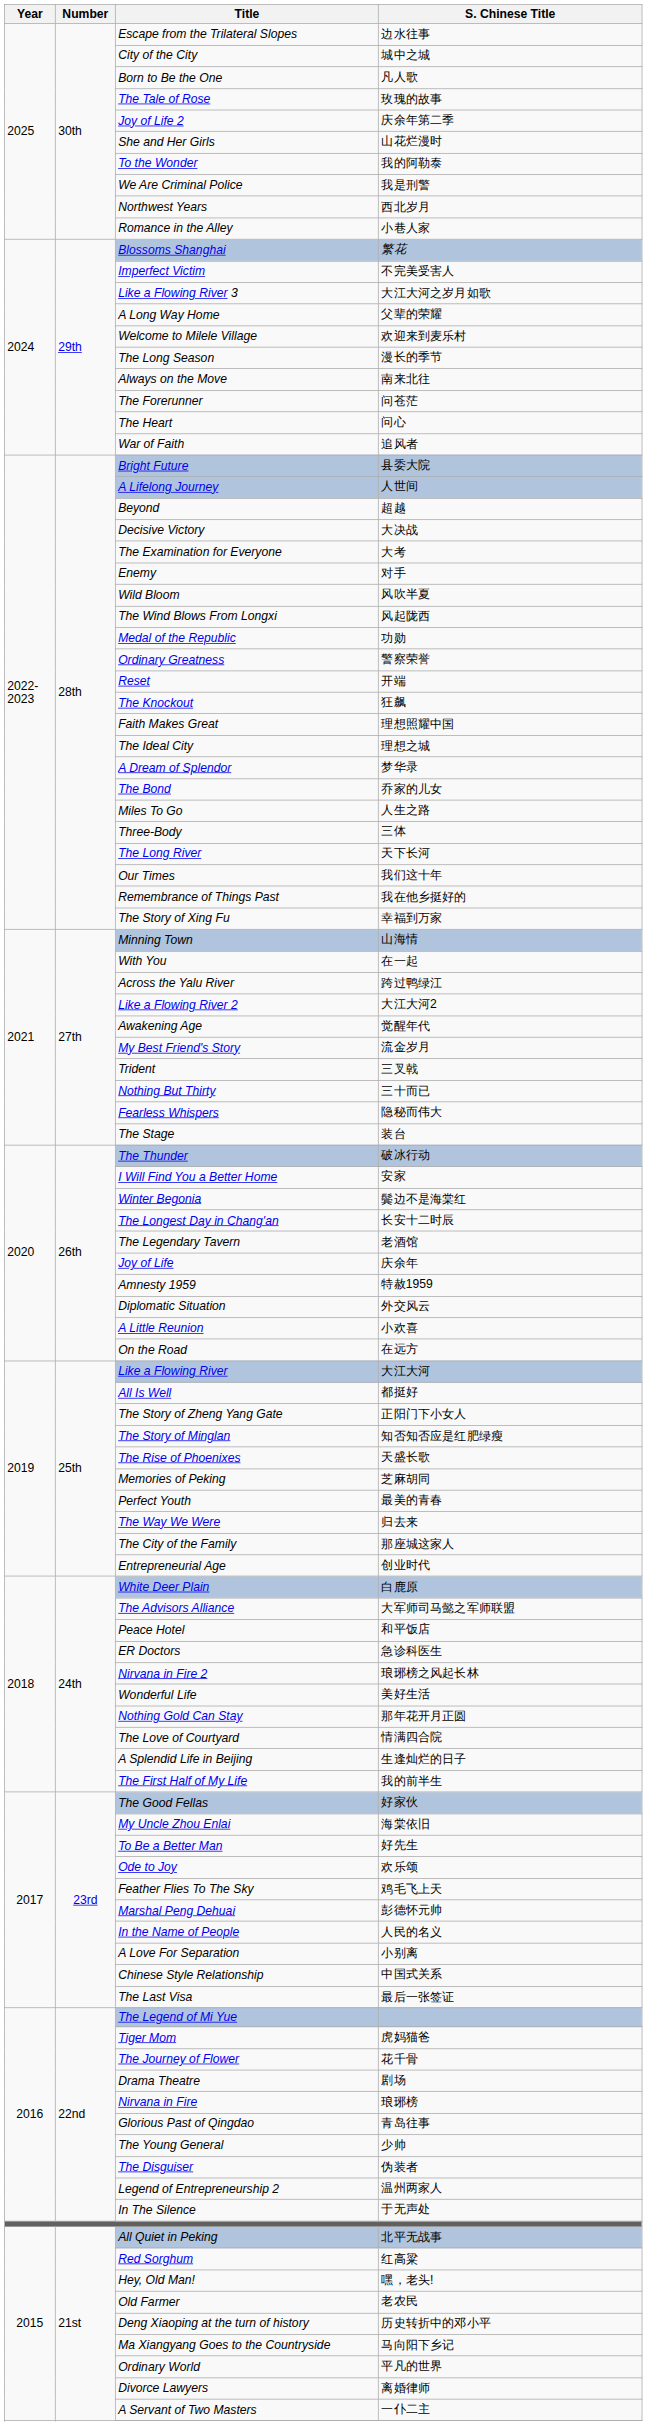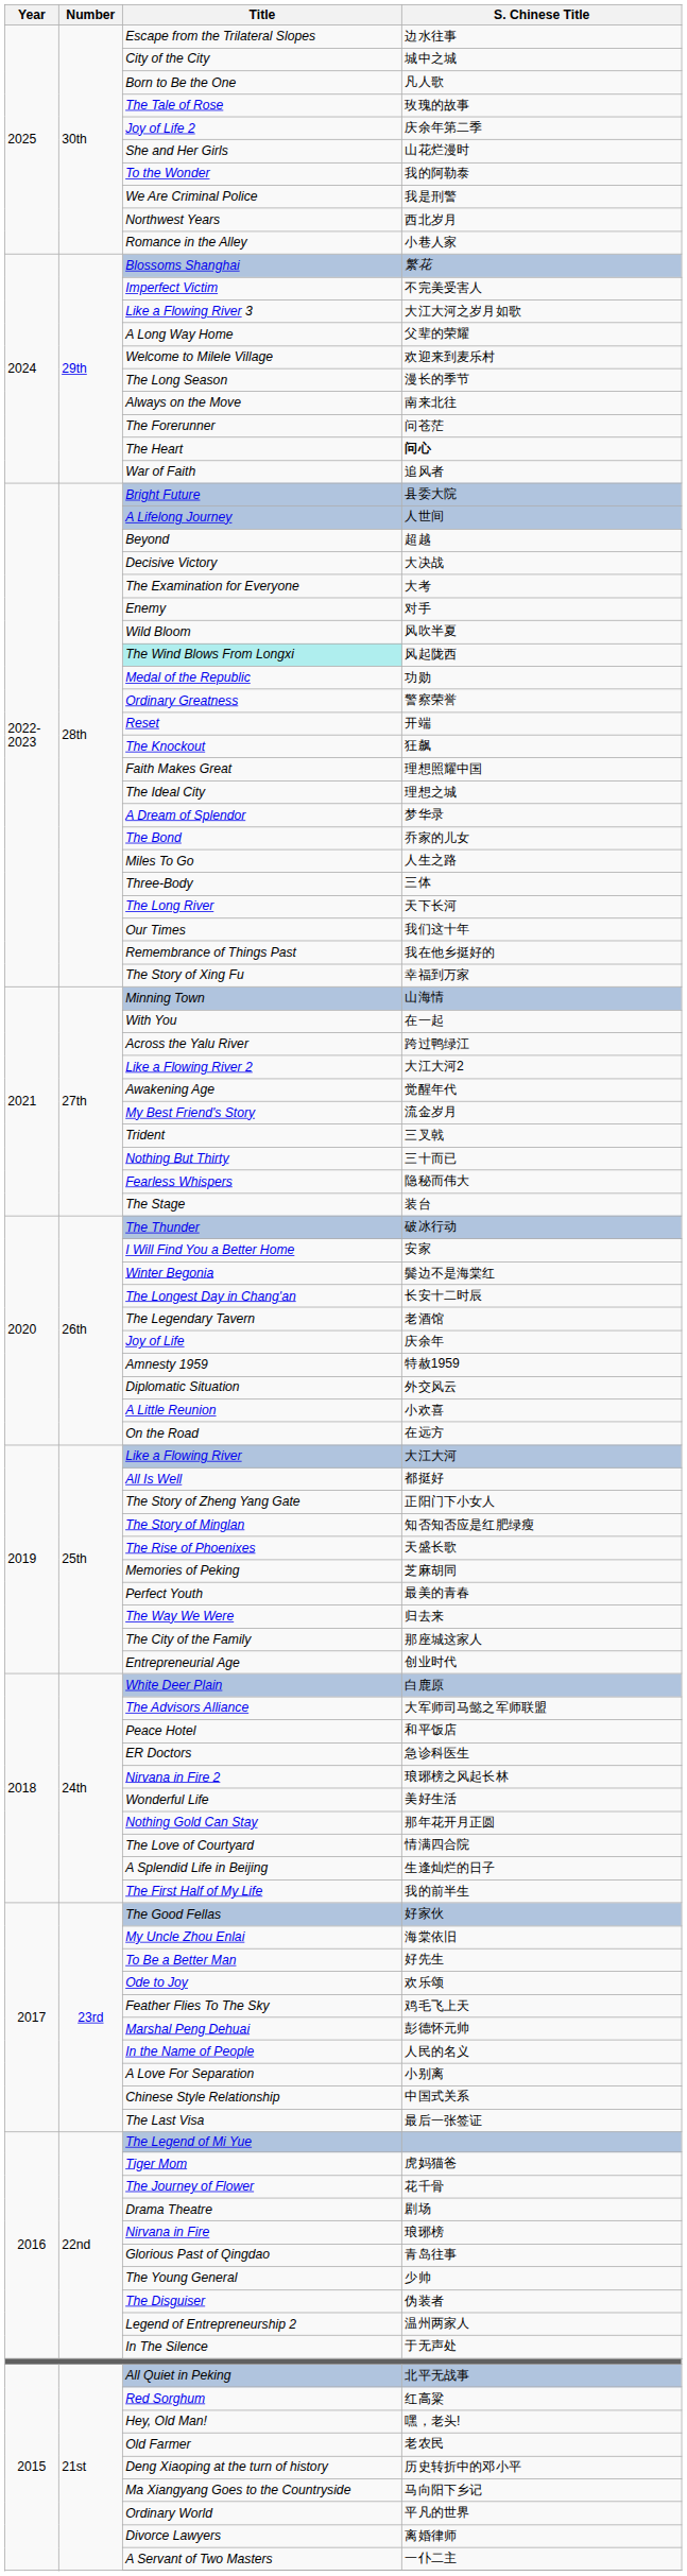The Heart | S. Chinese Title: normal -> bold
The Wind Blows From Longxi | Title: no background -> paleturquoise background
